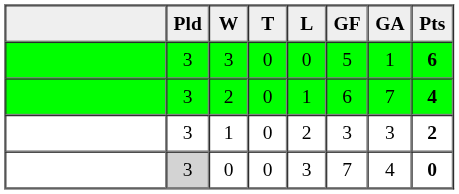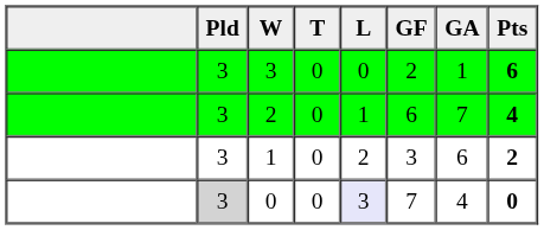row 2 | GF: 5 -> 2
row 4 | GA: 3 -> 6
row 5 | L: no background -> lavender background
